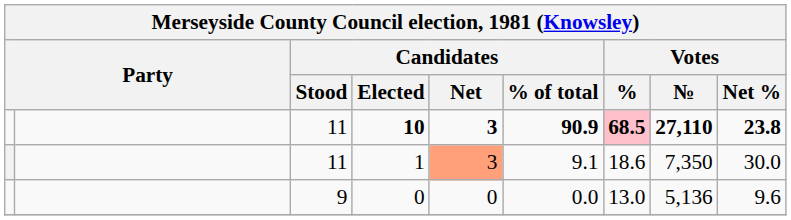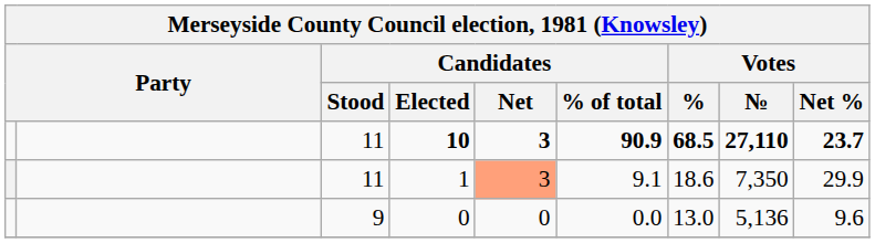10 | Votes / %: pink background -> no background
10 | Votes / Net %: 23.8 -> 23.7
1 | Votes / Net %: 30.0 -> 29.9
